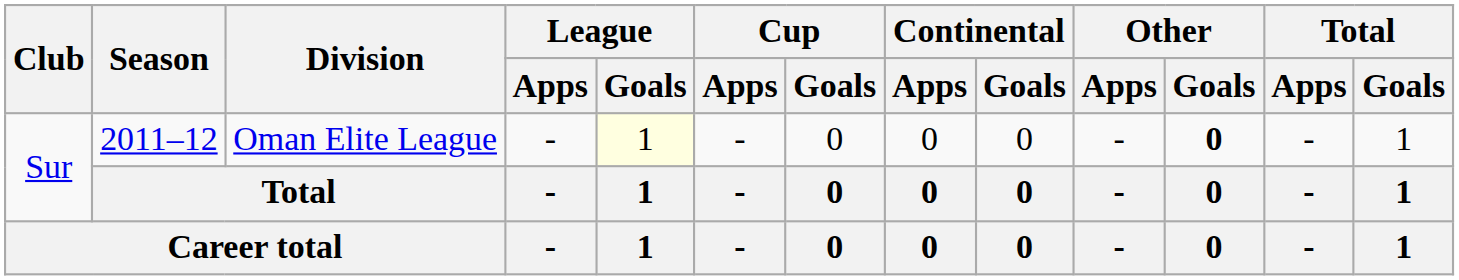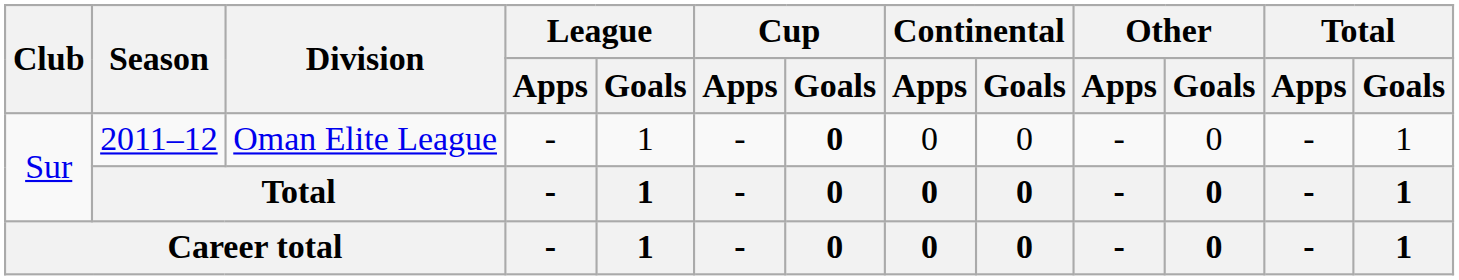Sur / Oman Elite League | League / Goals: lightyellow background -> no background
Sur / Oman Elite League | Cup / Goals: normal -> bold
Sur / Oman Elite League | Other / Goals: bold -> normal
